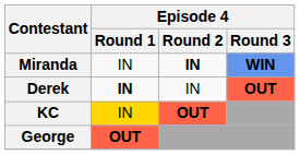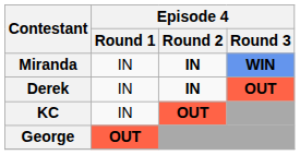Derek | Episode 4 / Round 1: bold -> normal
Derek | Episode 4 / Round 2: normal -> bold
KC | Episode 4 / Round 1: gold background -> no background
